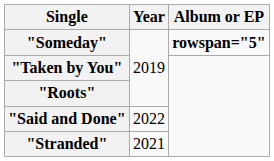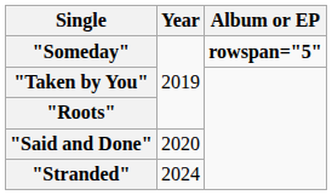"Said and Done" | Year: 2022 -> 2020
"Stranded" | Year: 2021 -> 2024
